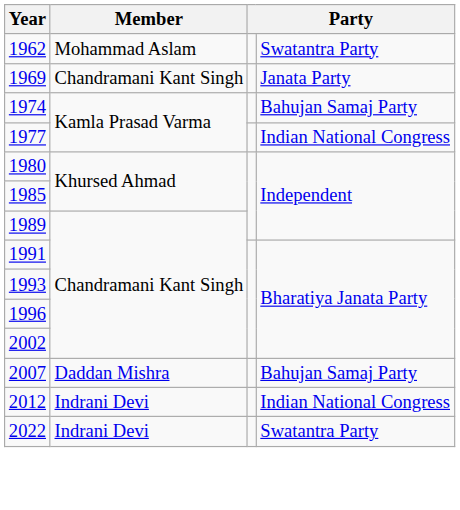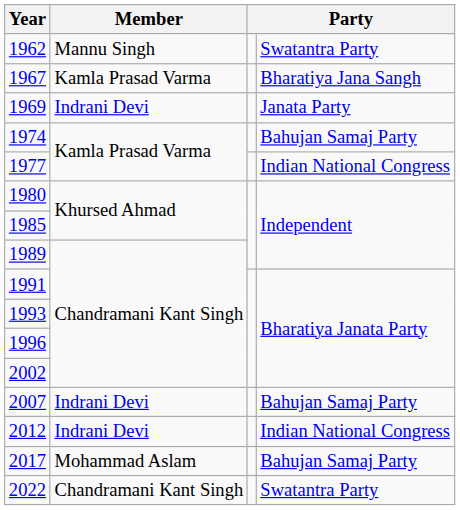1962 | Member: Mohammad Aslam -> Mannu Singh
+ row: 1967 | Kamla Prasad Varma | Bharatiya Jana Sangh
1969 | Member: Chandramani Kant Singh -> Indrani Devi
2007 | Member: Daddan Mishra -> Indrani Devi
+ row: 2017 | Mohammad Aslam | Bahujan Samaj Party
2022 | Member: Indrani Devi -> Chandramani Kant Singh
